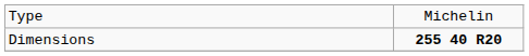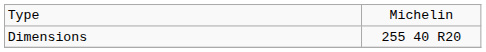Dimensions | column 2: bold -> normal
